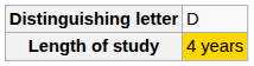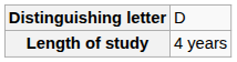Length of study | column 2: gold background -> no background
